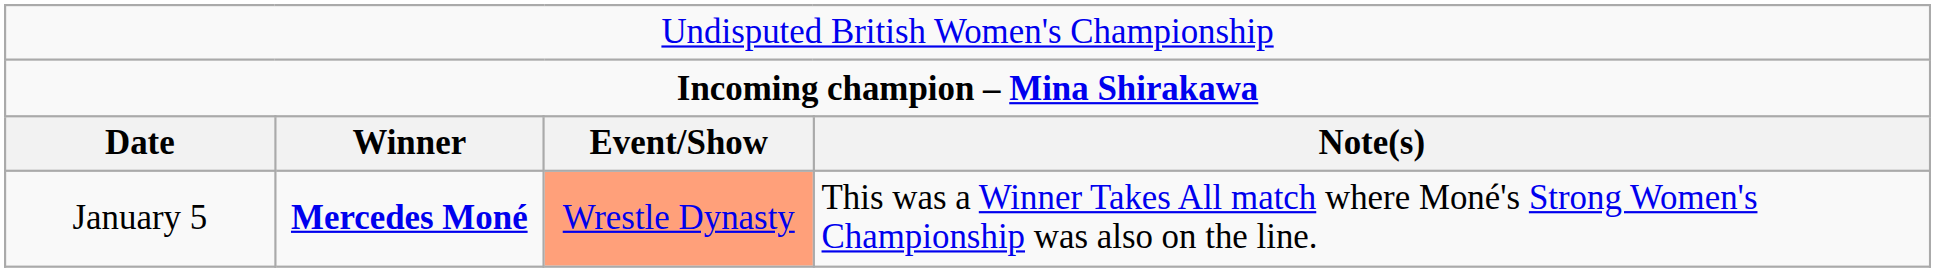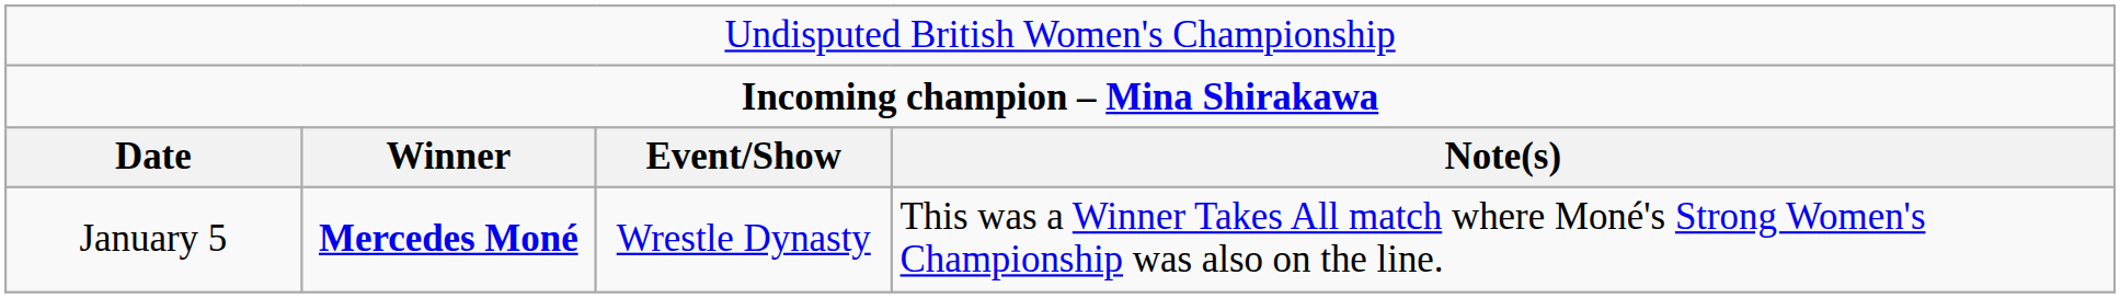January 5 | column 3: lightsalmon background -> no background
